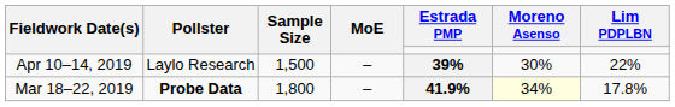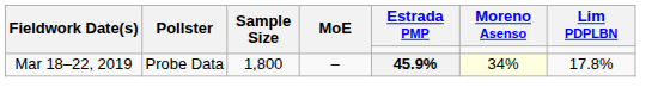- row: Apr 10–14, 2019 | Laylo Research | 1,500 | – | 39% | 30% | 22%
Mar 18–22, 2019 | Pollster: bold -> normal
Mar 18–22, 2019 | Estrada PMP: 41.9% -> 45.9%
